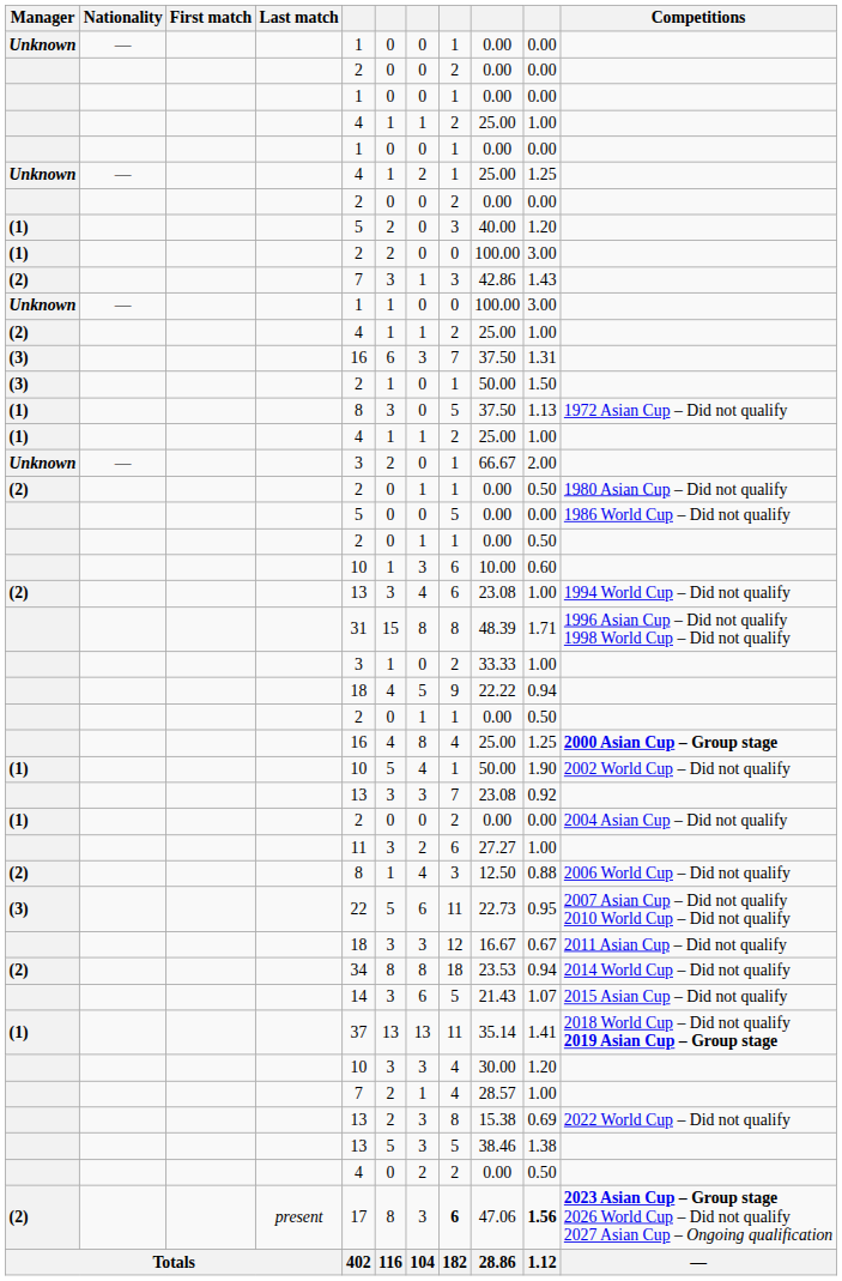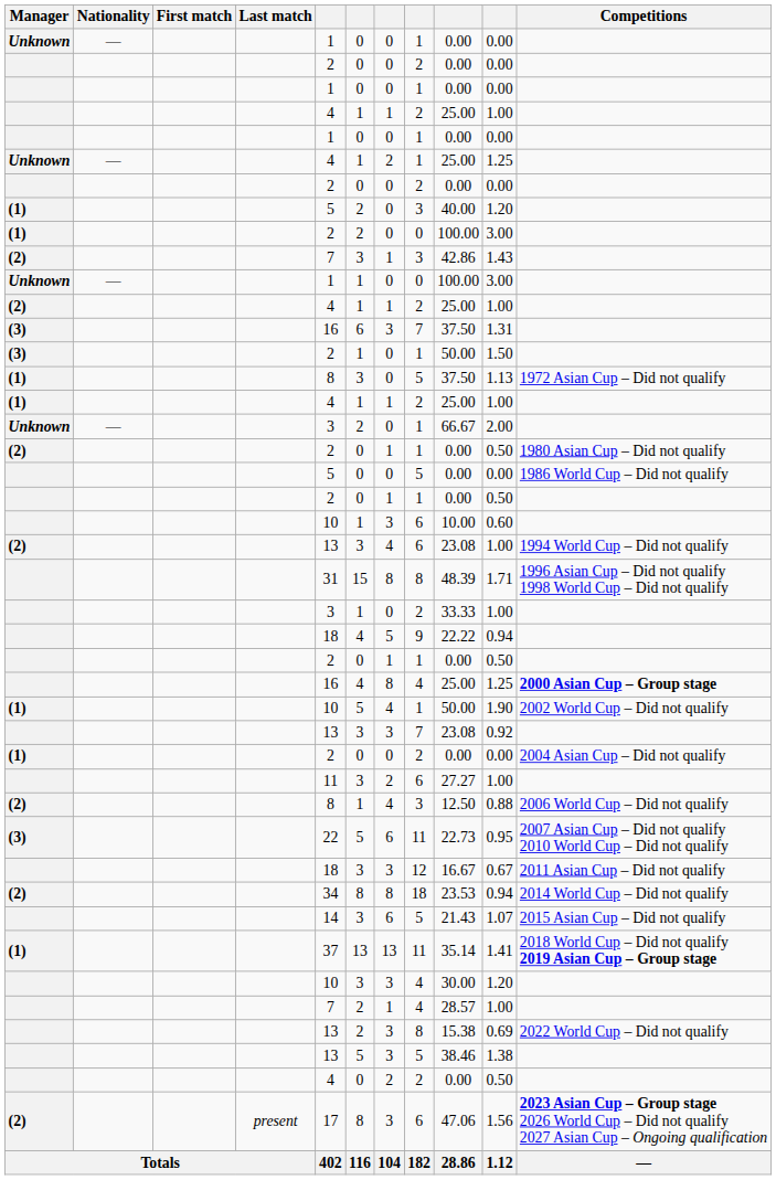(2) / present | column 8: bold -> normal
(2) / present | column 10: bold -> normal
